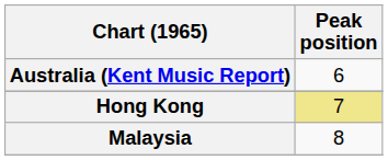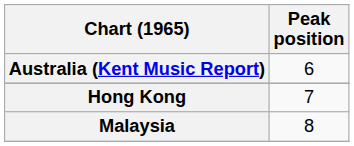Hong Kong | Peak position: khaki background -> no background
